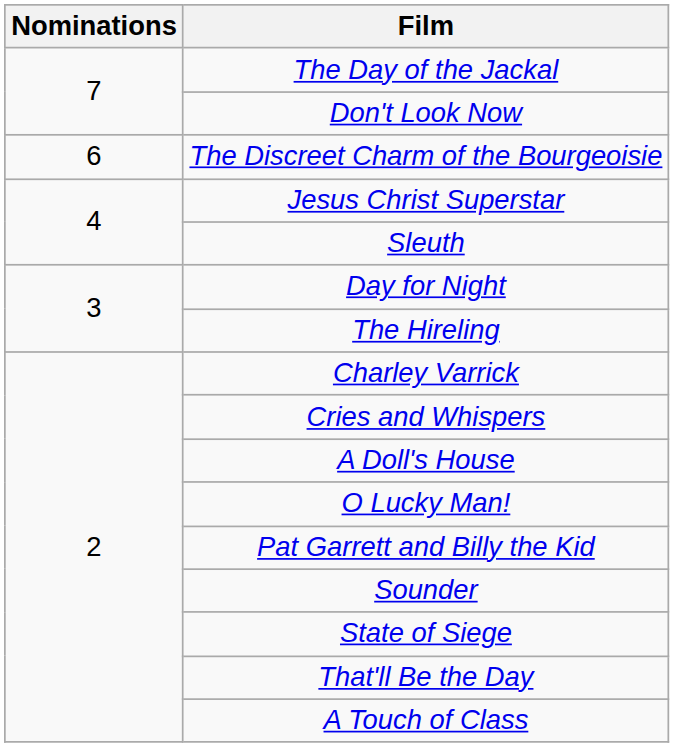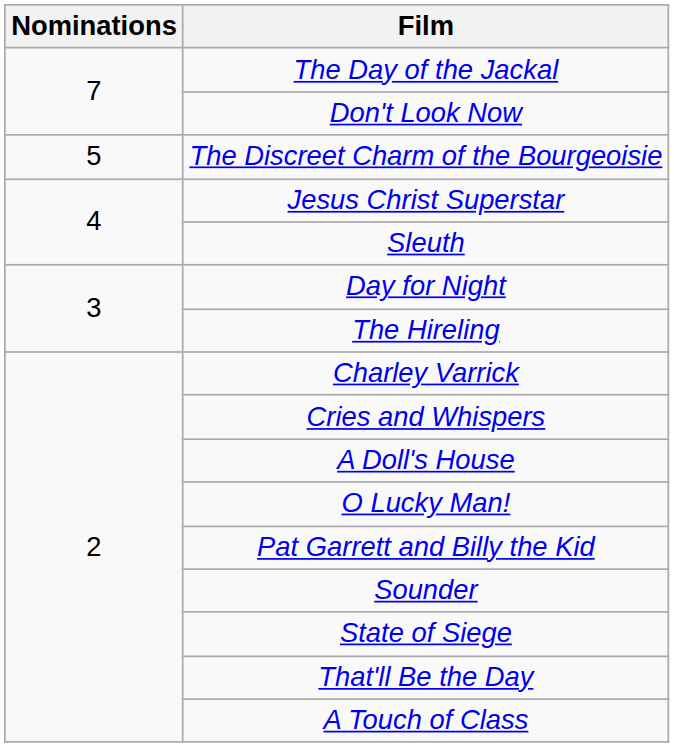The Discreet Charm of the Bourgeoisie | Nominations: 6 -> 5
